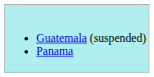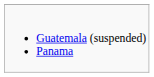row 1 | column 1: paleturquoise background -> no background
